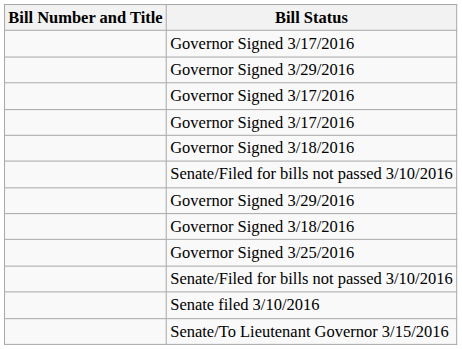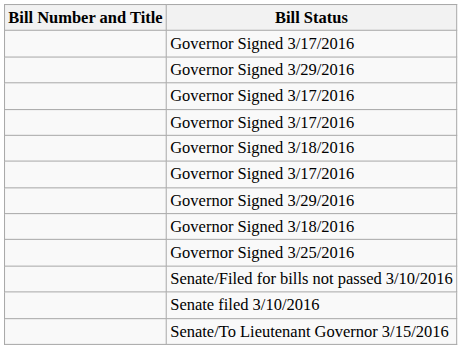row 7 | Bill Status: Senate/Filed for bills not passed 3/10/2016 -> Governor Signed 3/17/2016
